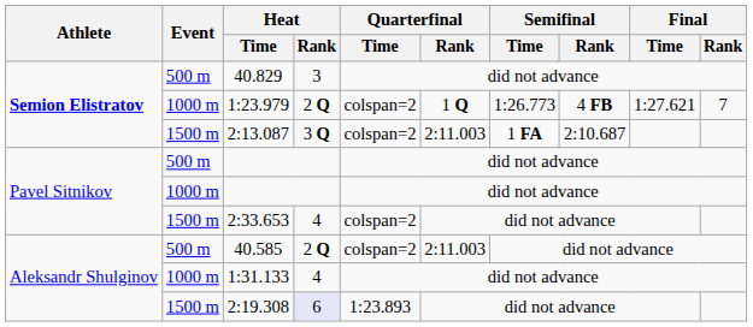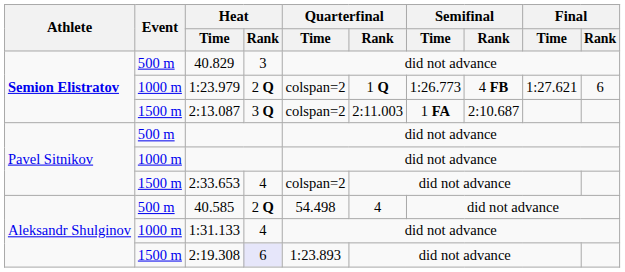1:23.979 | Final / Rank: 7 -> 6
40.585 | Quarterfinal / Time: colspan=2 -> 54.498
40.585 | Quarterfinal / Rank: 2:11.003 -> 4
